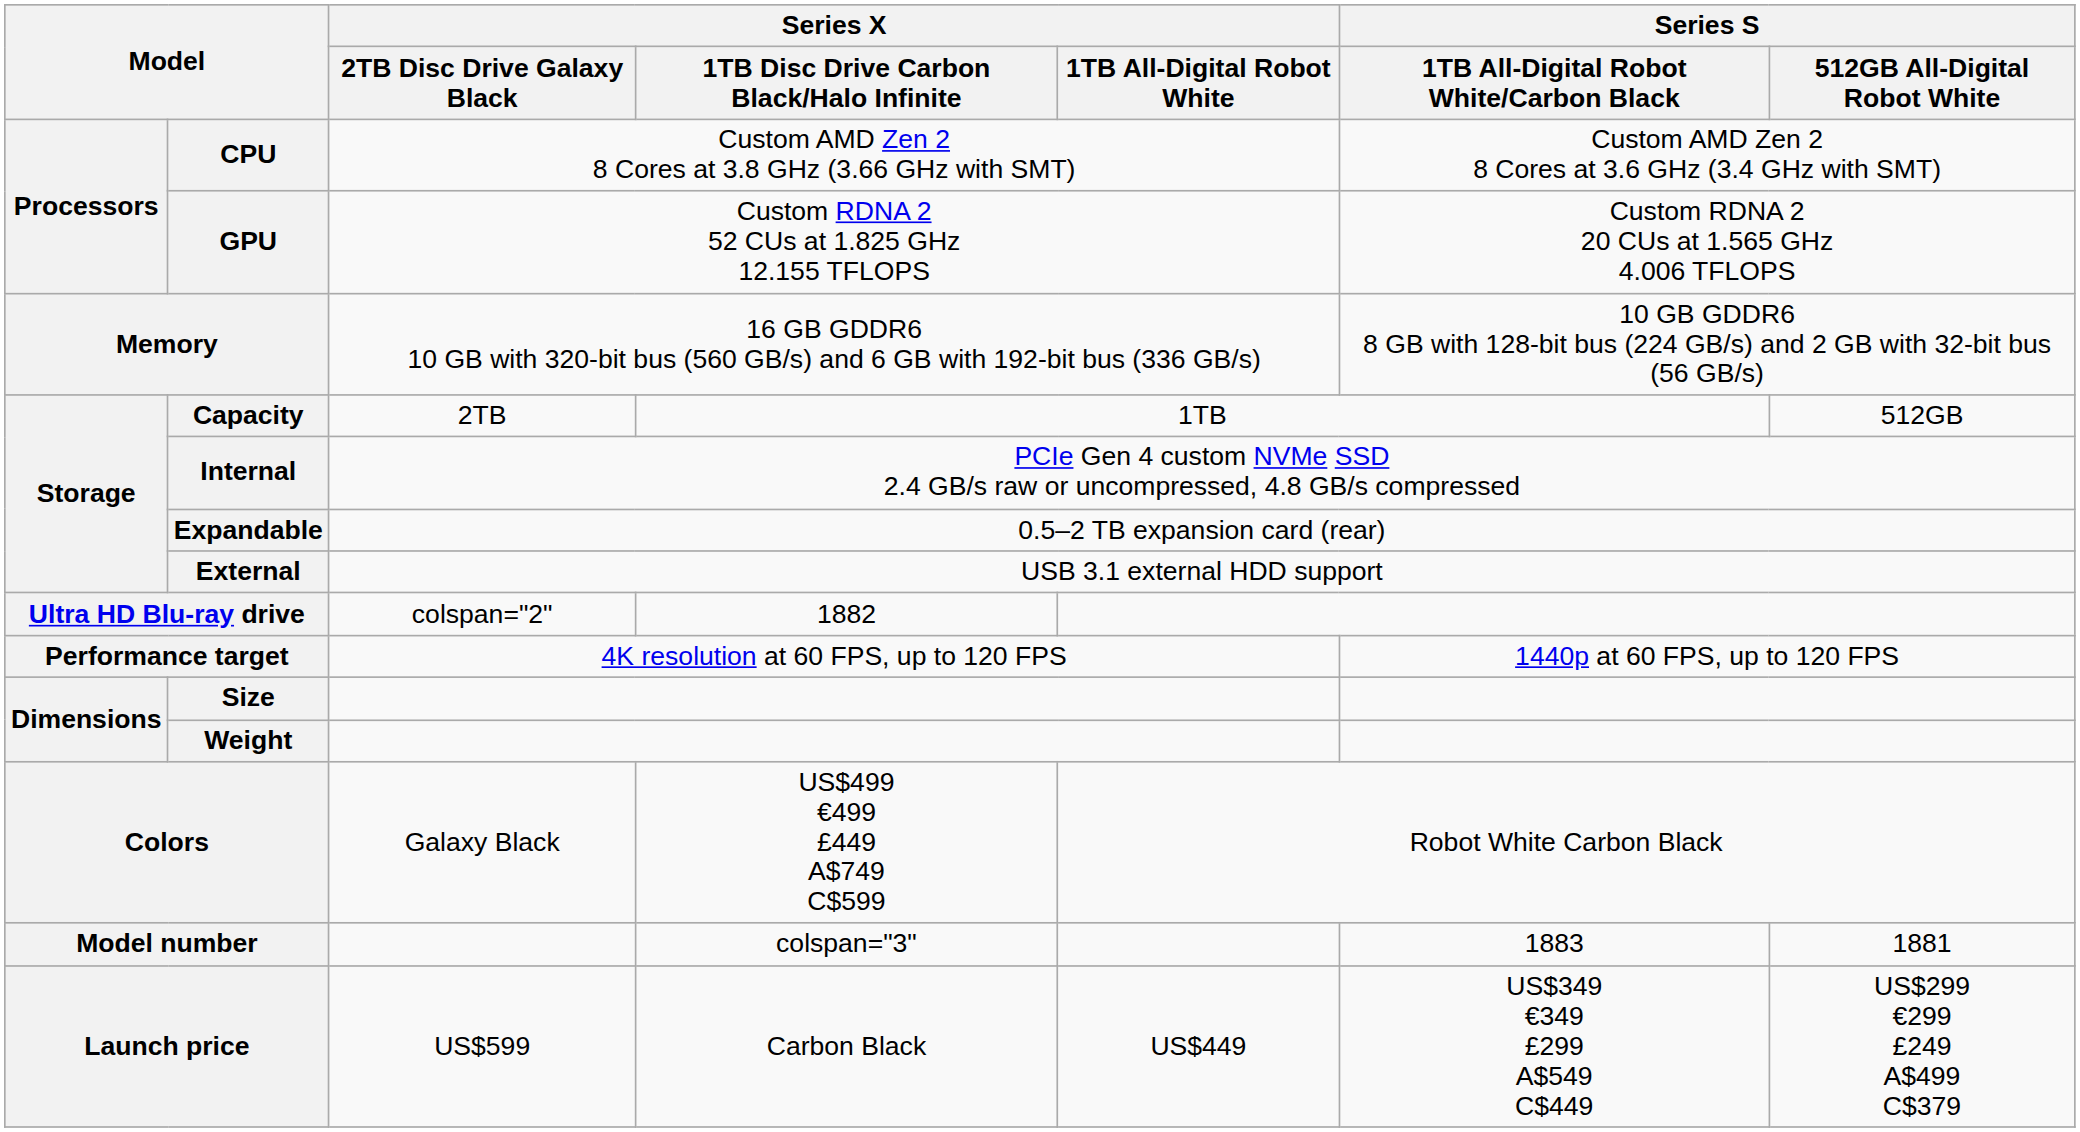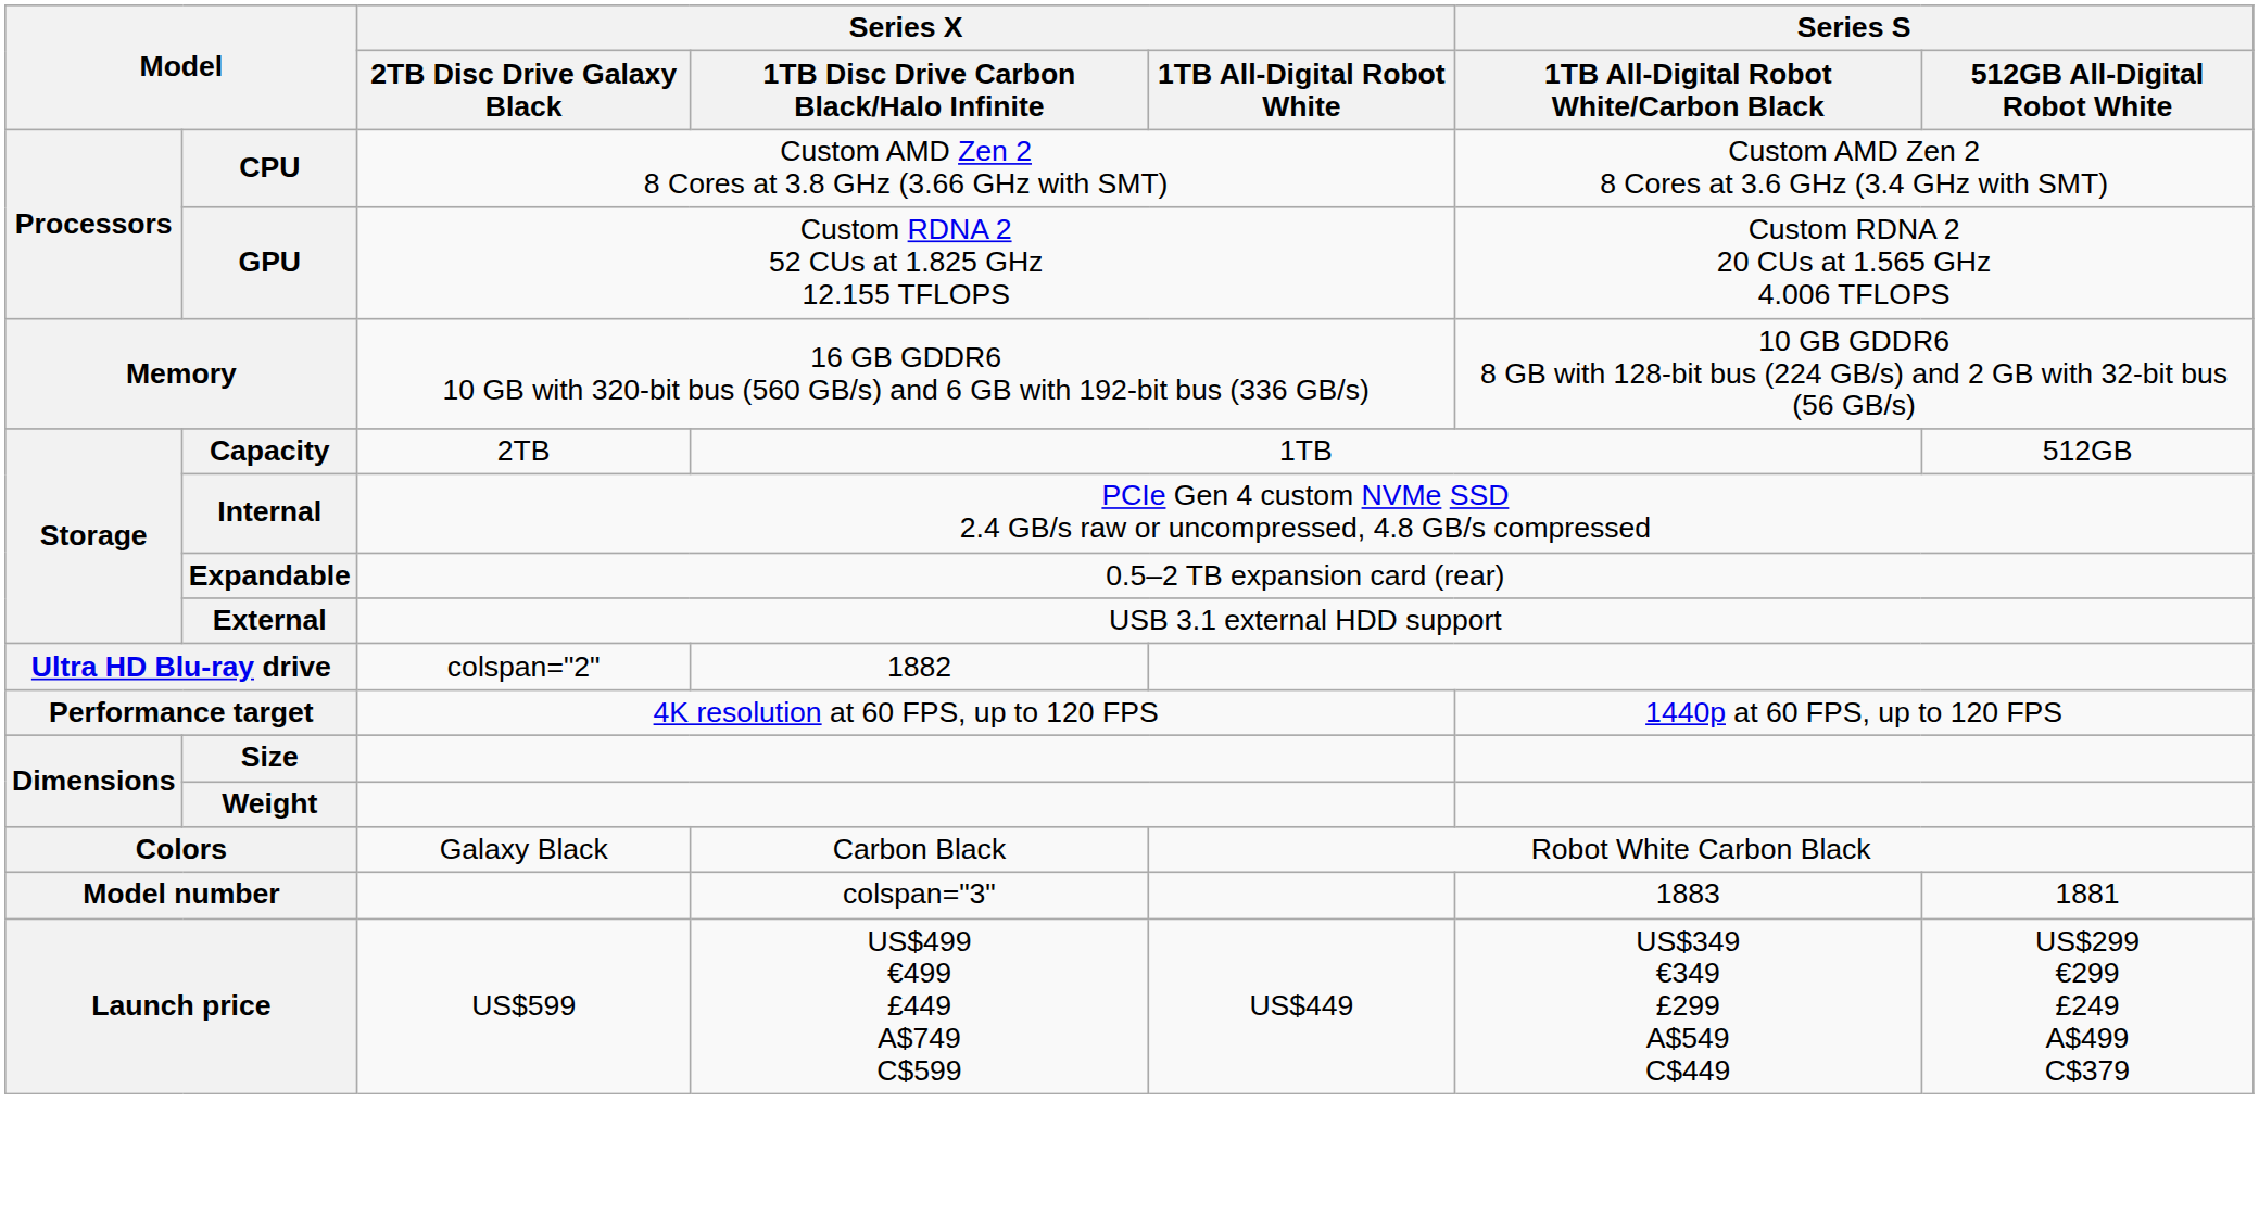Colors | Series X / 1TB Disc Drive Carbon Black/Halo Infinite: US$499 €499 £449 A$749 C$599 -> Carbon Black
Launch price | Series X / 1TB Disc Drive Carbon Black/Halo Infinite: Carbon Black -> US$499 €499 £449 A$749 C$599
